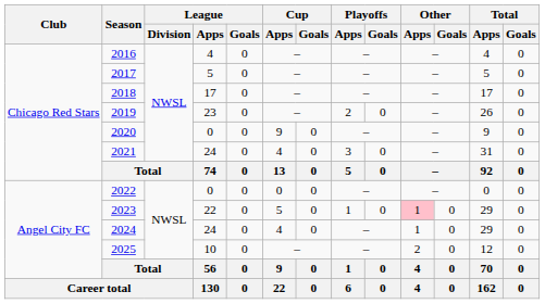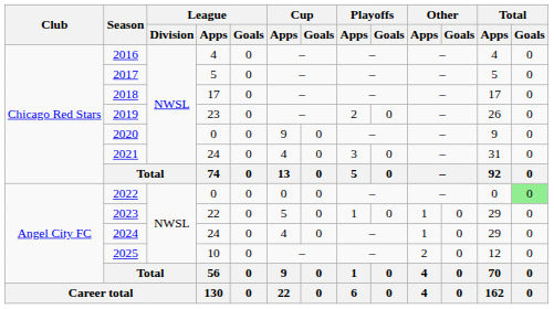2022 | Total / Goals: no background -> lightgreen background
2023 | Other / Apps: pink background -> no background
